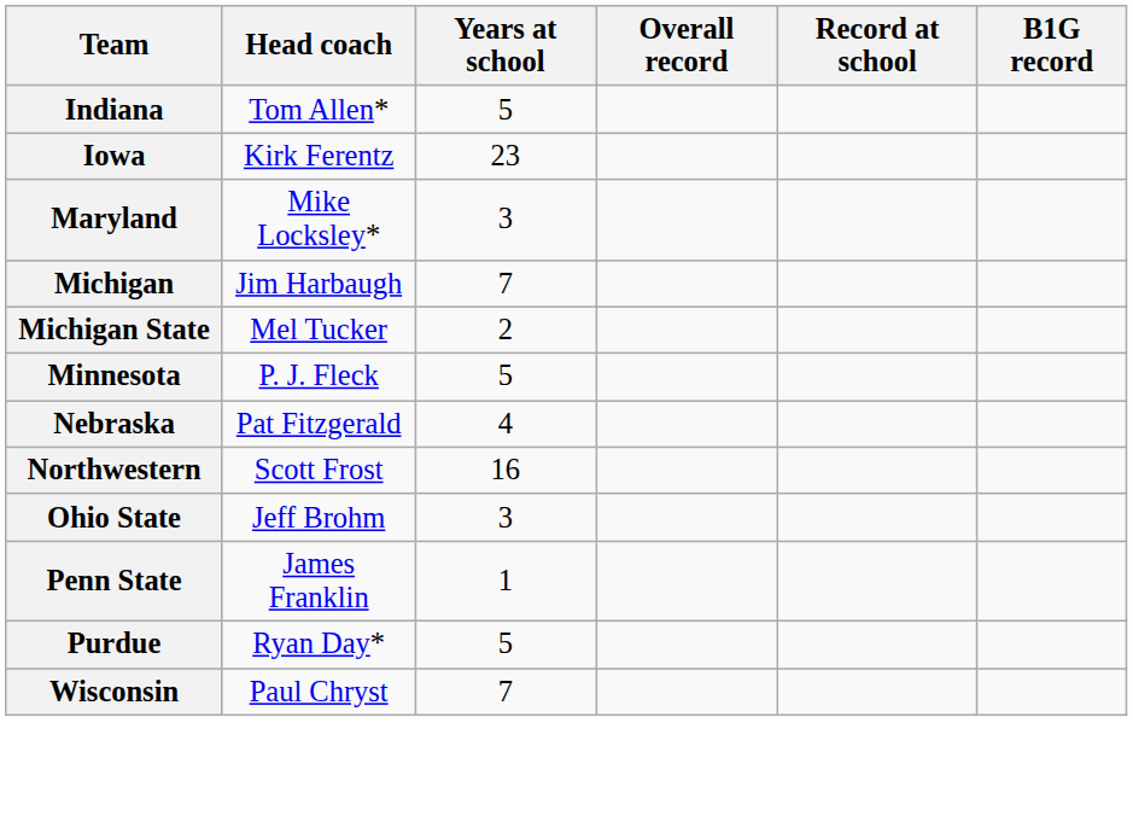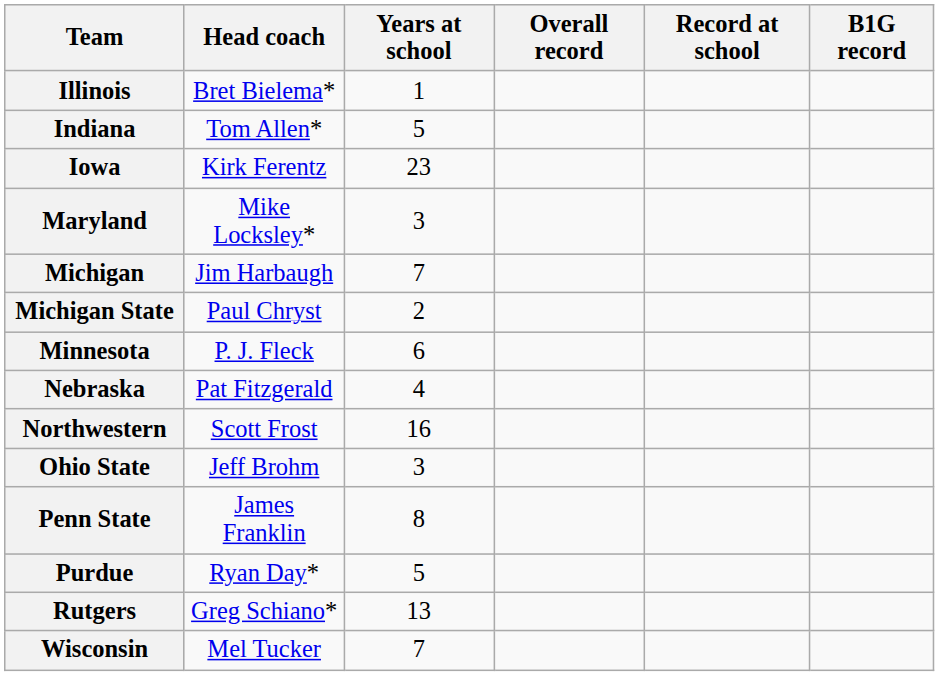+ row: Illinois | Bret Bielema* | 1
Michigan State | Head coach: Mel Tucker -> Paul Chryst
Minnesota | Years at school: 5 -> 6
Penn State | Years at school: 1 -> 8
+ row: Rutgers | Greg Schiano* | 13
Wisconsin | Head coach: Paul Chryst -> Mel Tucker
